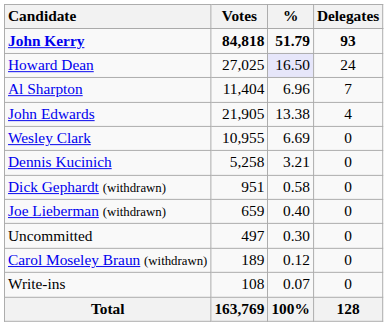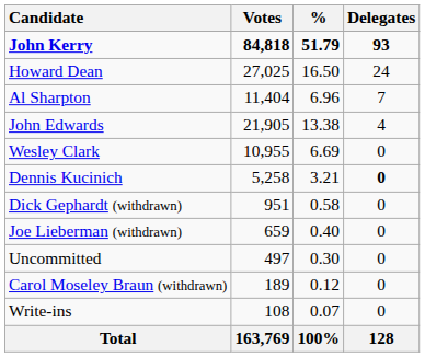Howard Dean | %: lavender background -> no background
Dennis Kucinich | Delegates: normal -> bold
